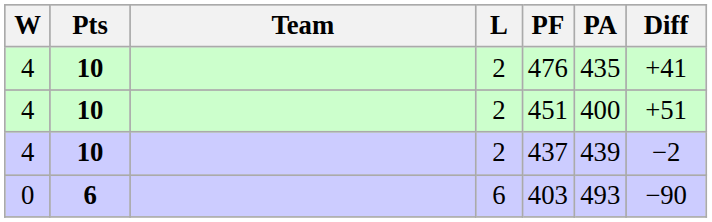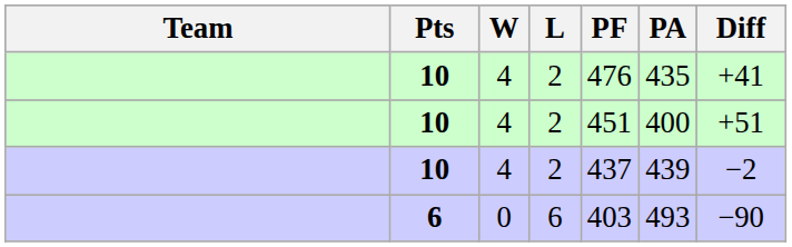columns swapped: Team <-> W
